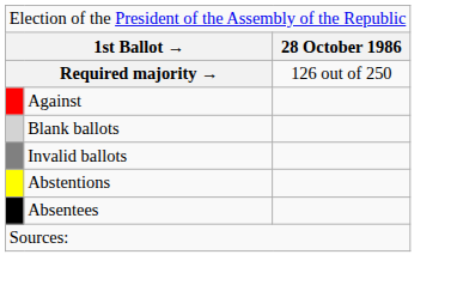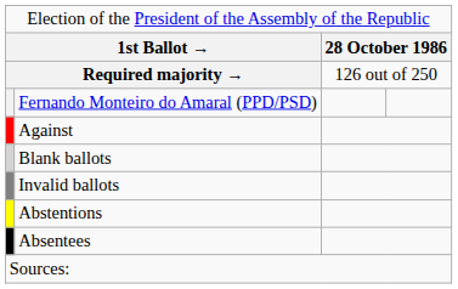+ row: Fernando Monteiro do Amaral (PPD/PSD)
